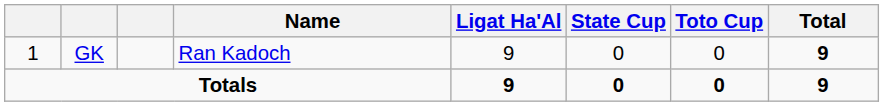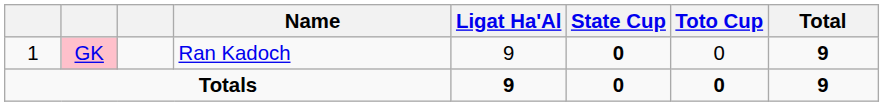1 | column 2: no background -> pink background
1 | State Cup: normal -> bold
